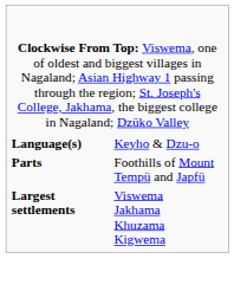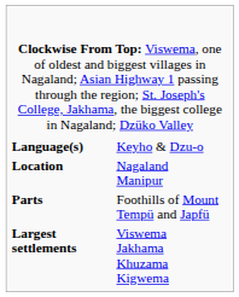+ row: Location | Nagaland Manipur
